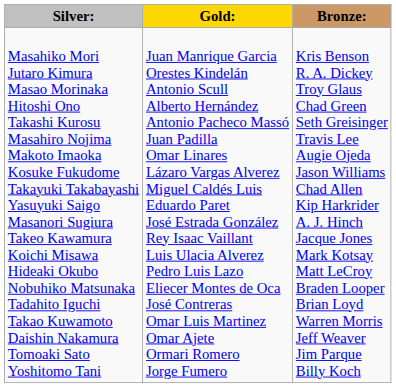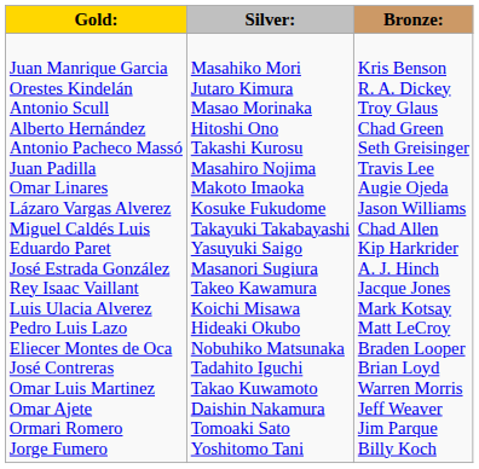columns swapped: Gold: <-> Silver:
